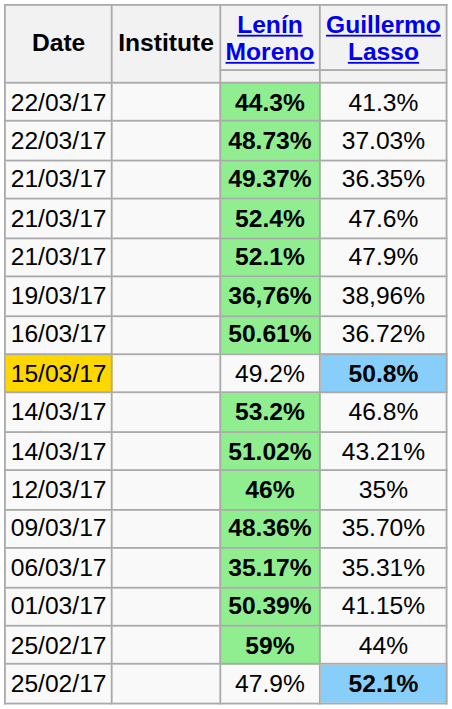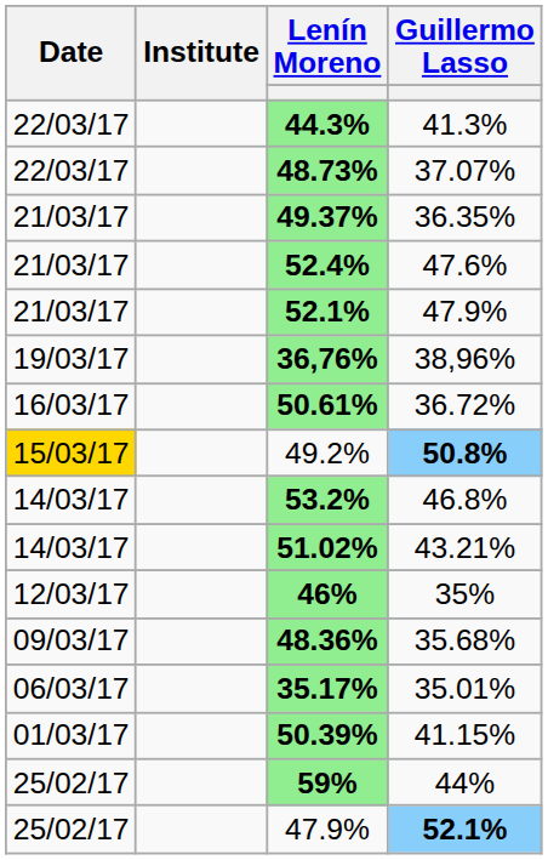48.73% | Guillermo Lasso: 37.03% -> 37.07%
48.36% | Guillermo Lasso: 35.70% -> 35.68%
35.17% | Guillermo Lasso: 35.31% -> 35.01%
